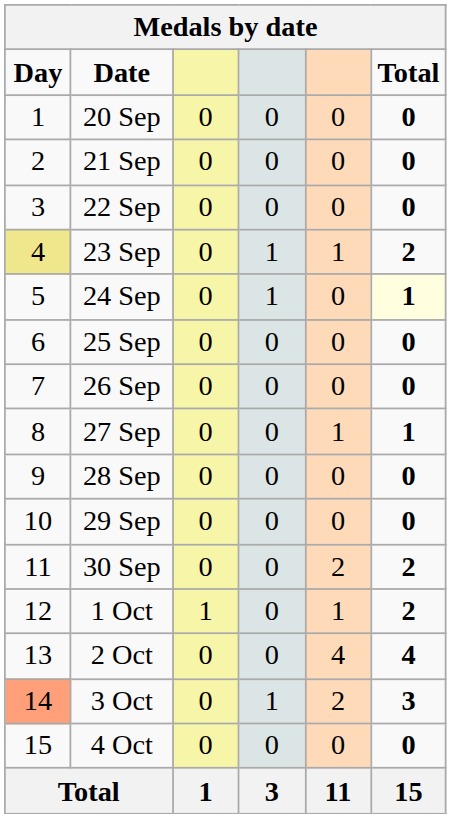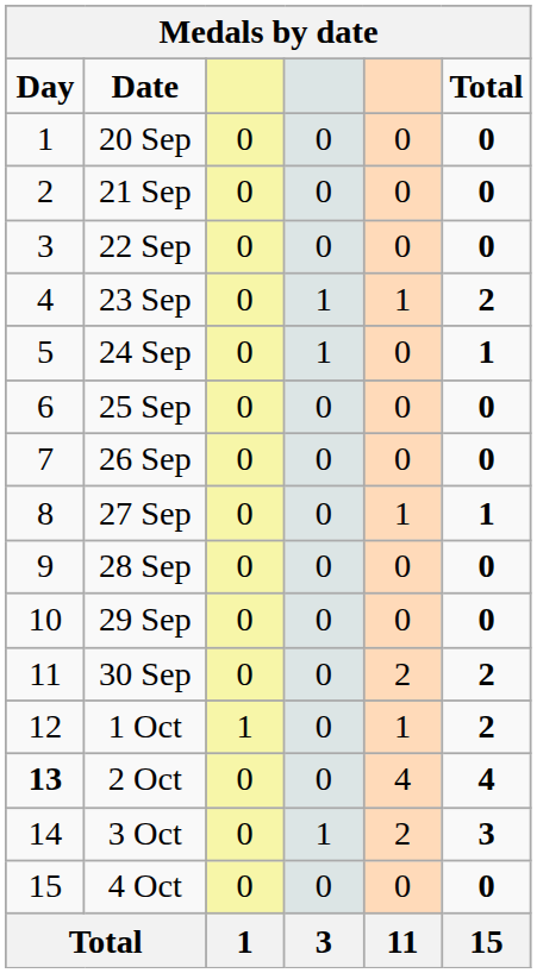23 Sep | Day: khaki background -> no background
24 Sep | Total: lightyellow background -> no background
2 Oct | Day: normal -> bold
3 Oct | Day: lightsalmon background -> no background
